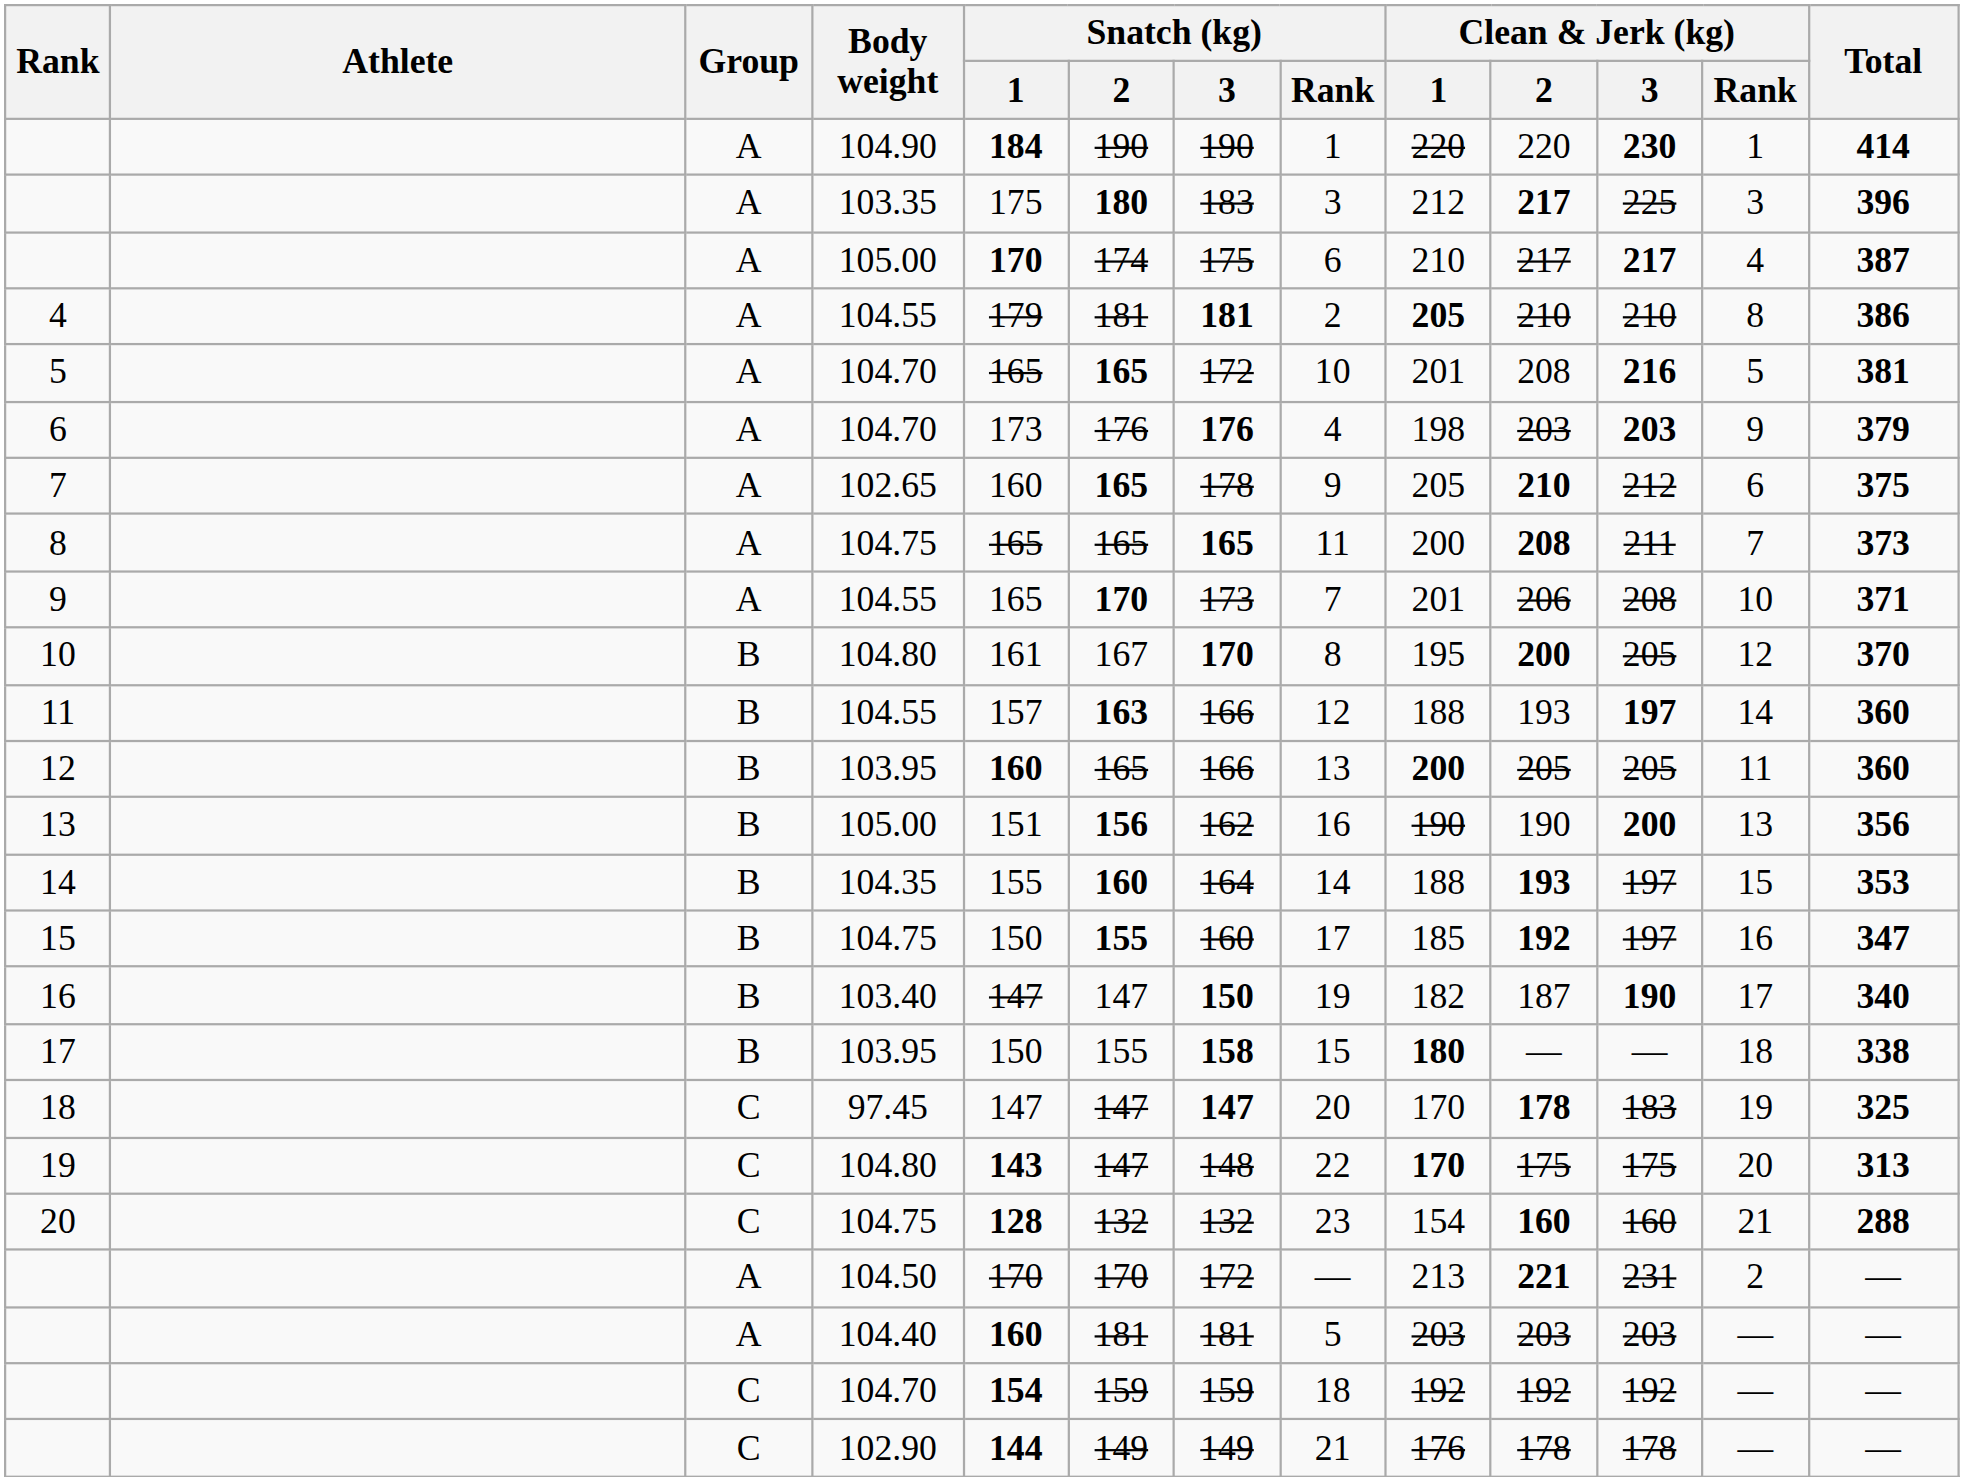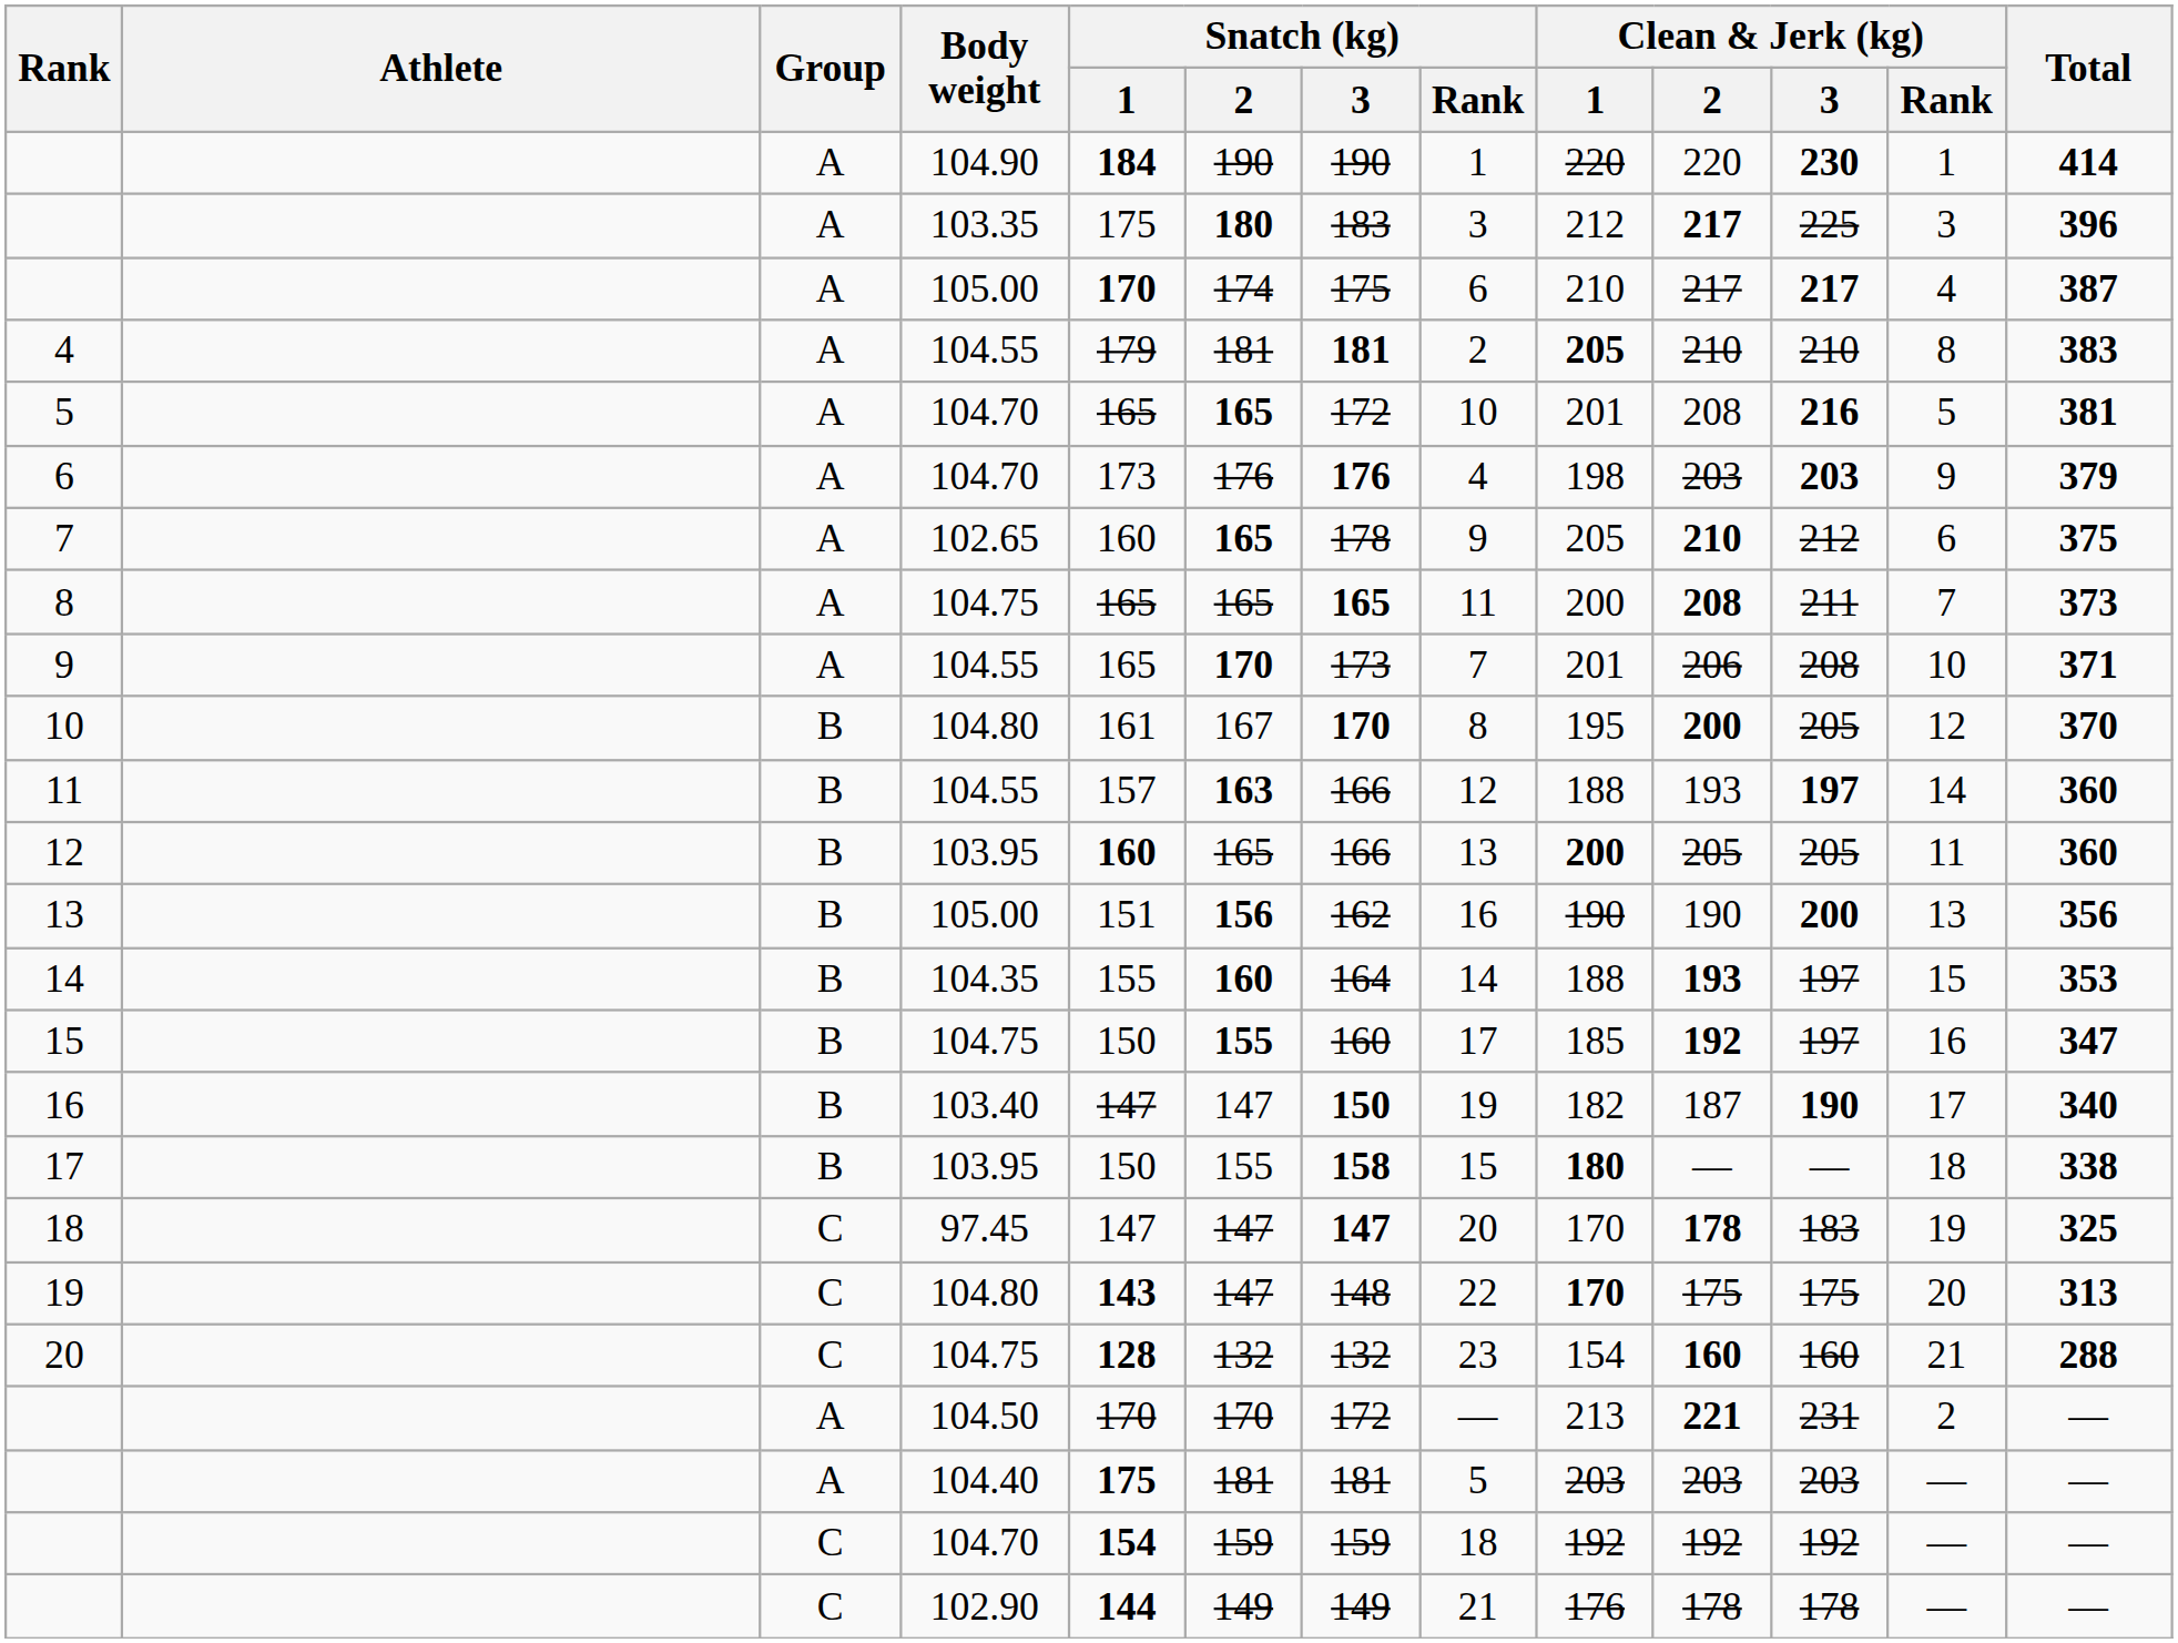row 6 | Total: 386 -> 383
row 24 | Snatch (kg) / 1: 160 -> 175
